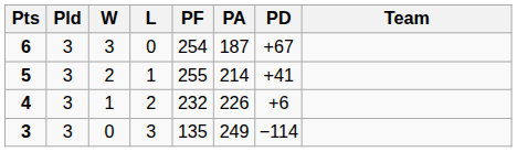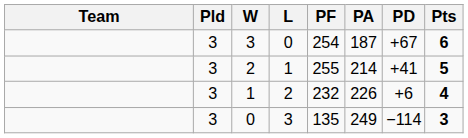columns swapped: Team <-> Pts
